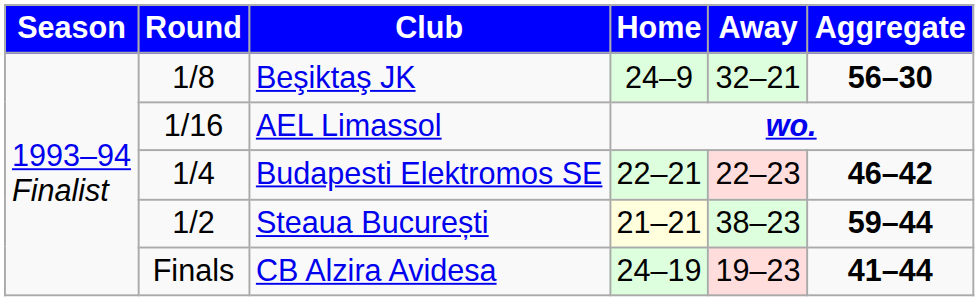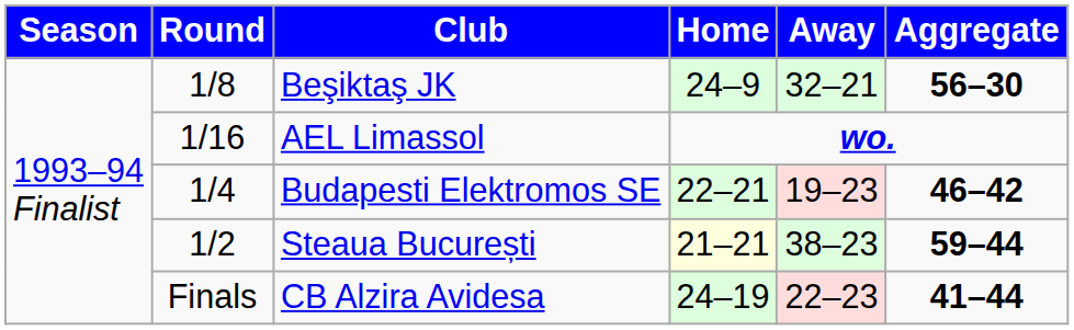Budapesti Elektromos SE | Away: 22–23 -> 19–23
CB Alzira Avidesa | Away: 19–23 -> 22–23
